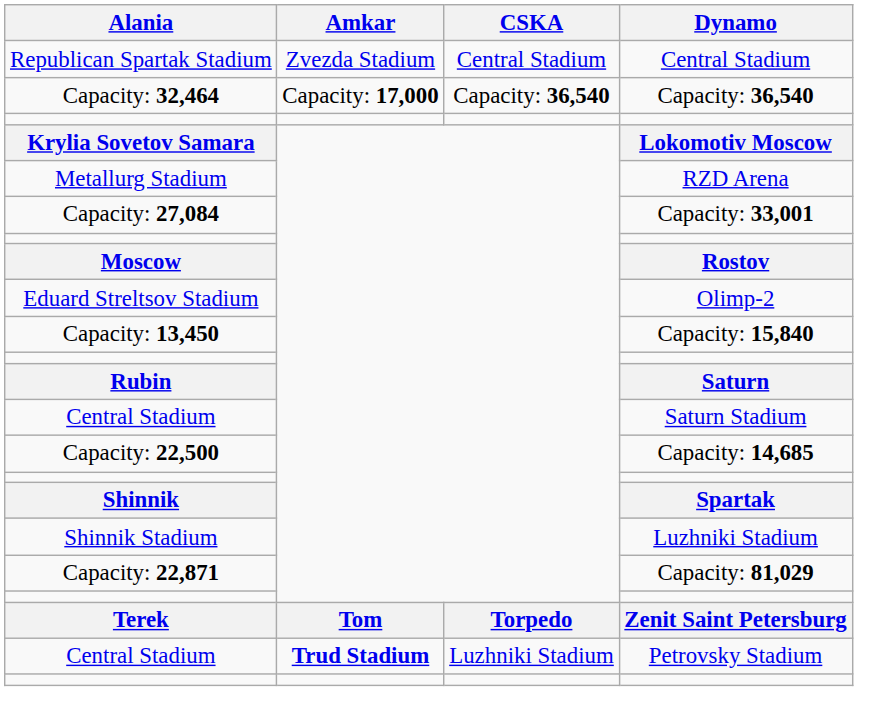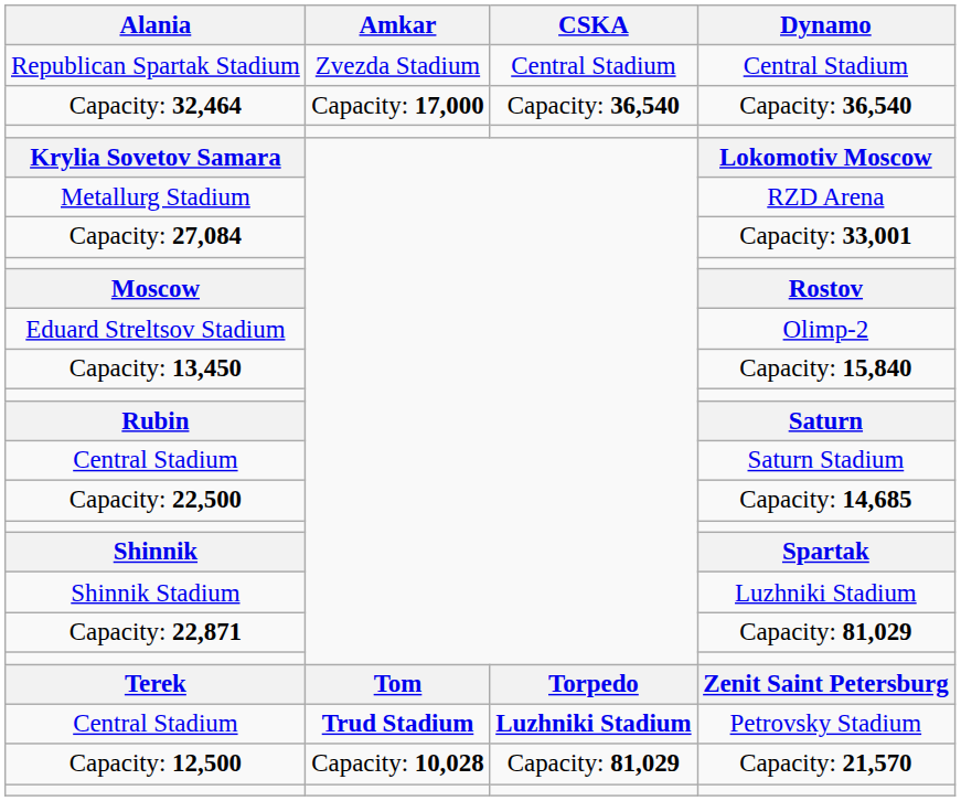Petrovsky Stadium | CSKA: normal -> bold
+ row: Capacity: 12,500 | Capacity: 10,028 | Capacity: 81,029 | Capacity: 21,570
